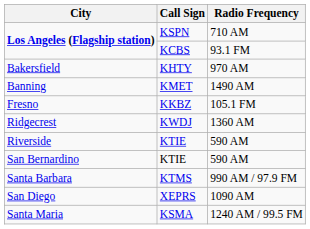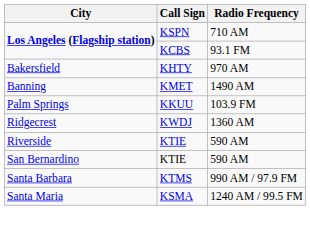- row: Fresno | KKBZ | 105.1 FM
+ row: Palm Springs | KKUU | 103.9 FM
- row: San Diego | XEPRS | 1090 AM
